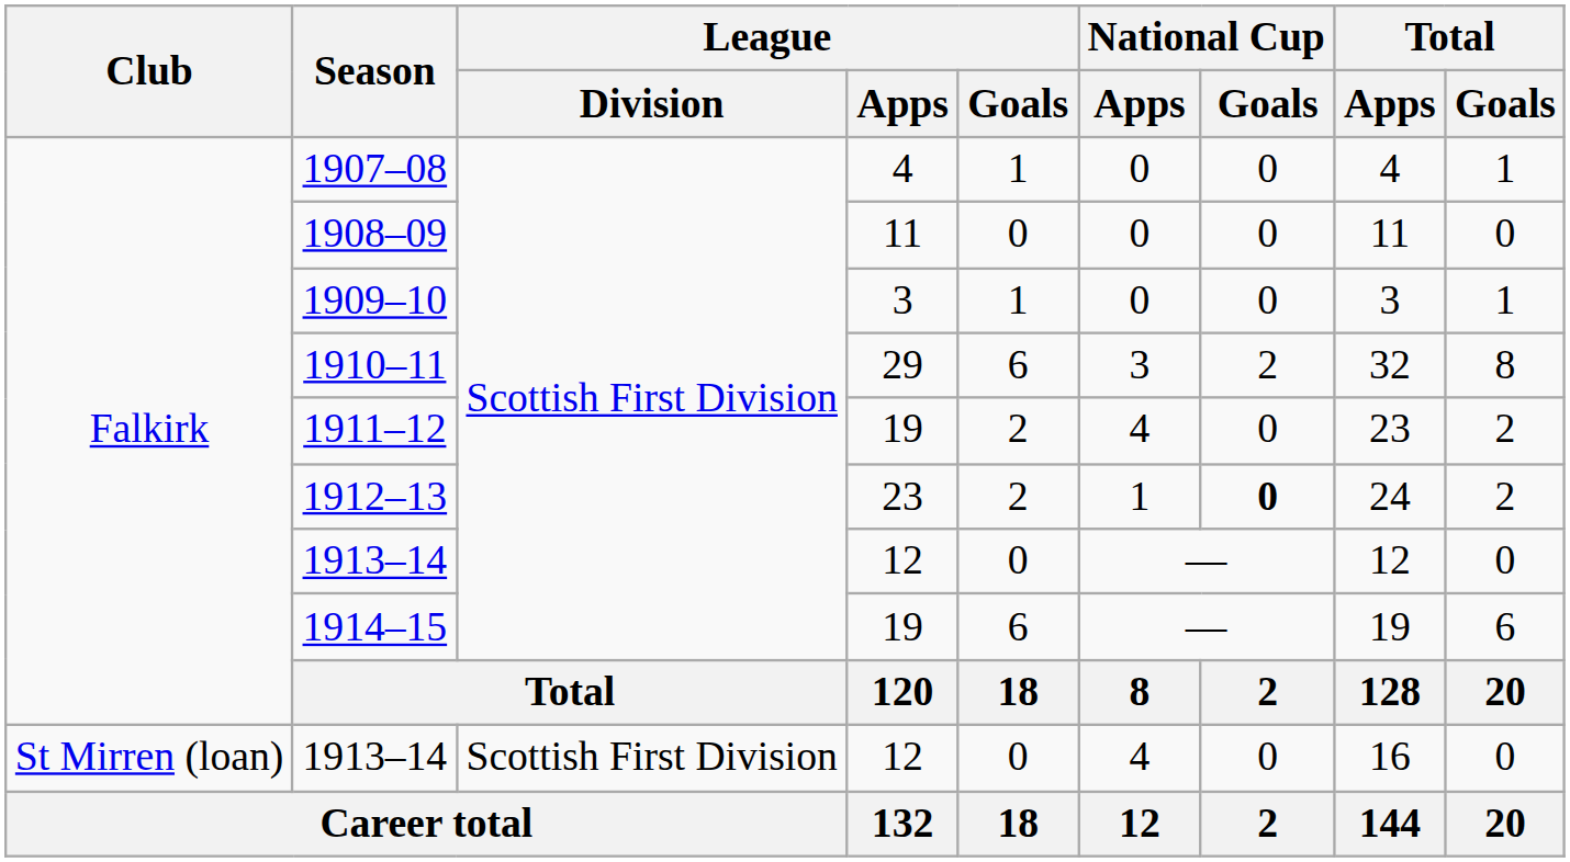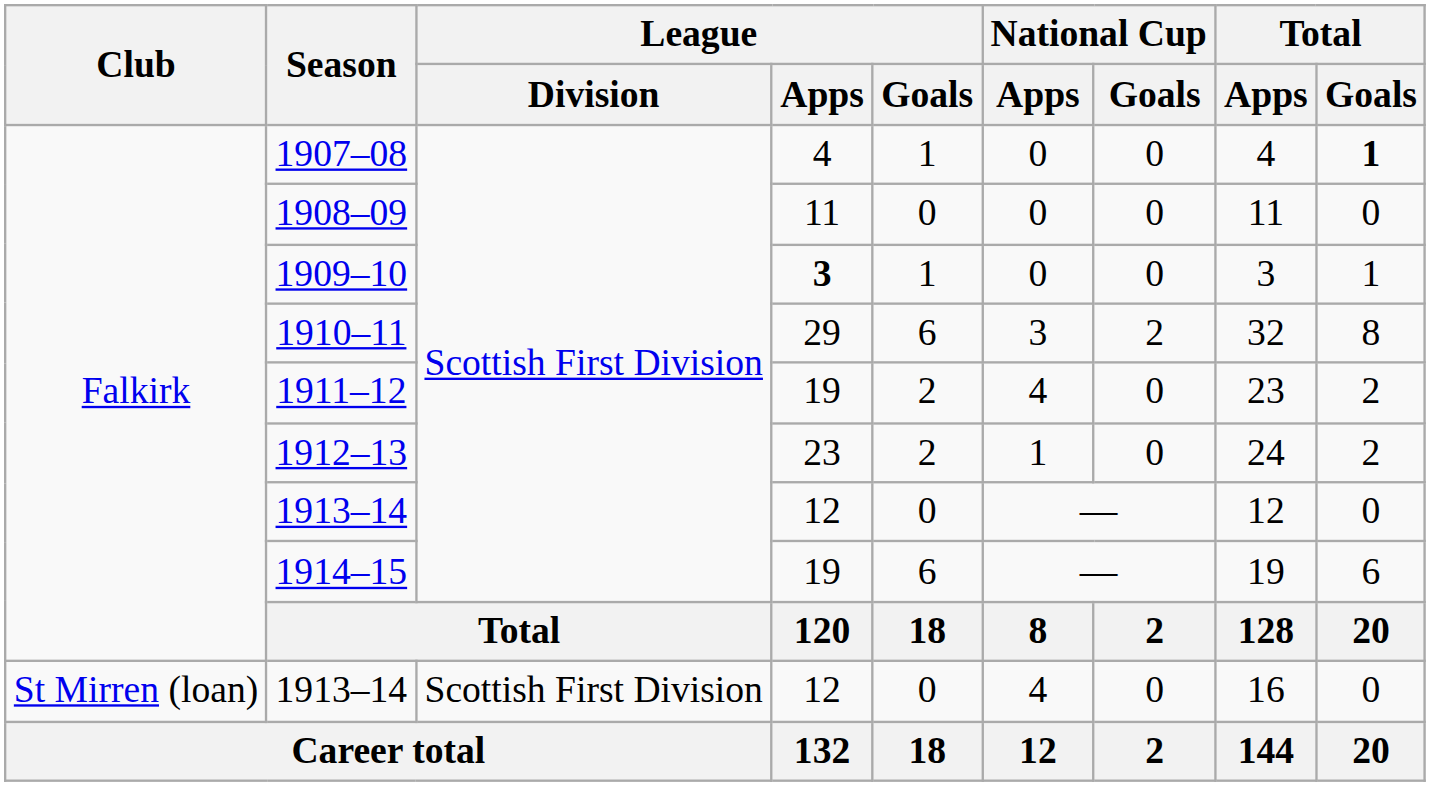1907–08 | Total / Goals: normal -> bold
1909–10 | League / Apps: normal -> bold
1912–13 | National Cup / Goals: bold -> normal
